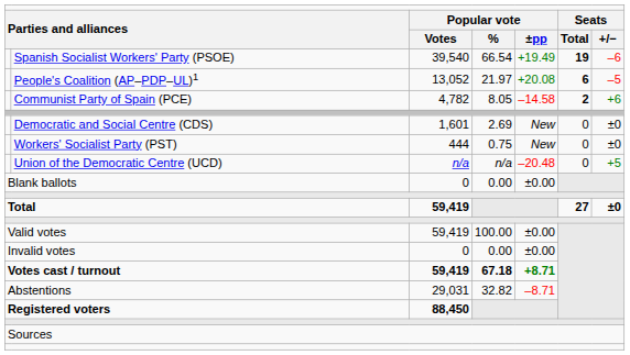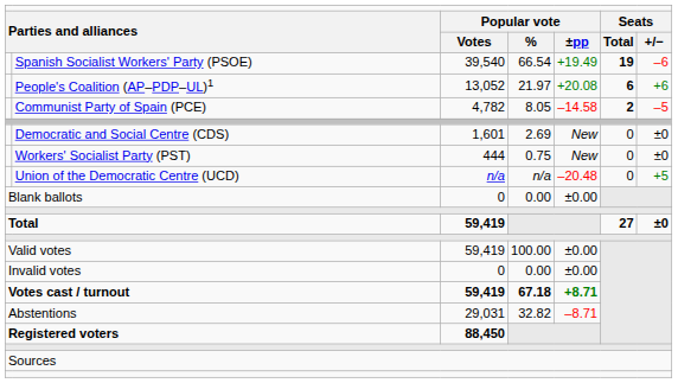People's Coalition (AP–PDP–UL)1 | column 7: –5 -> +6
Communist Party of Spain (PCE) | column 7: +6 -> –5
